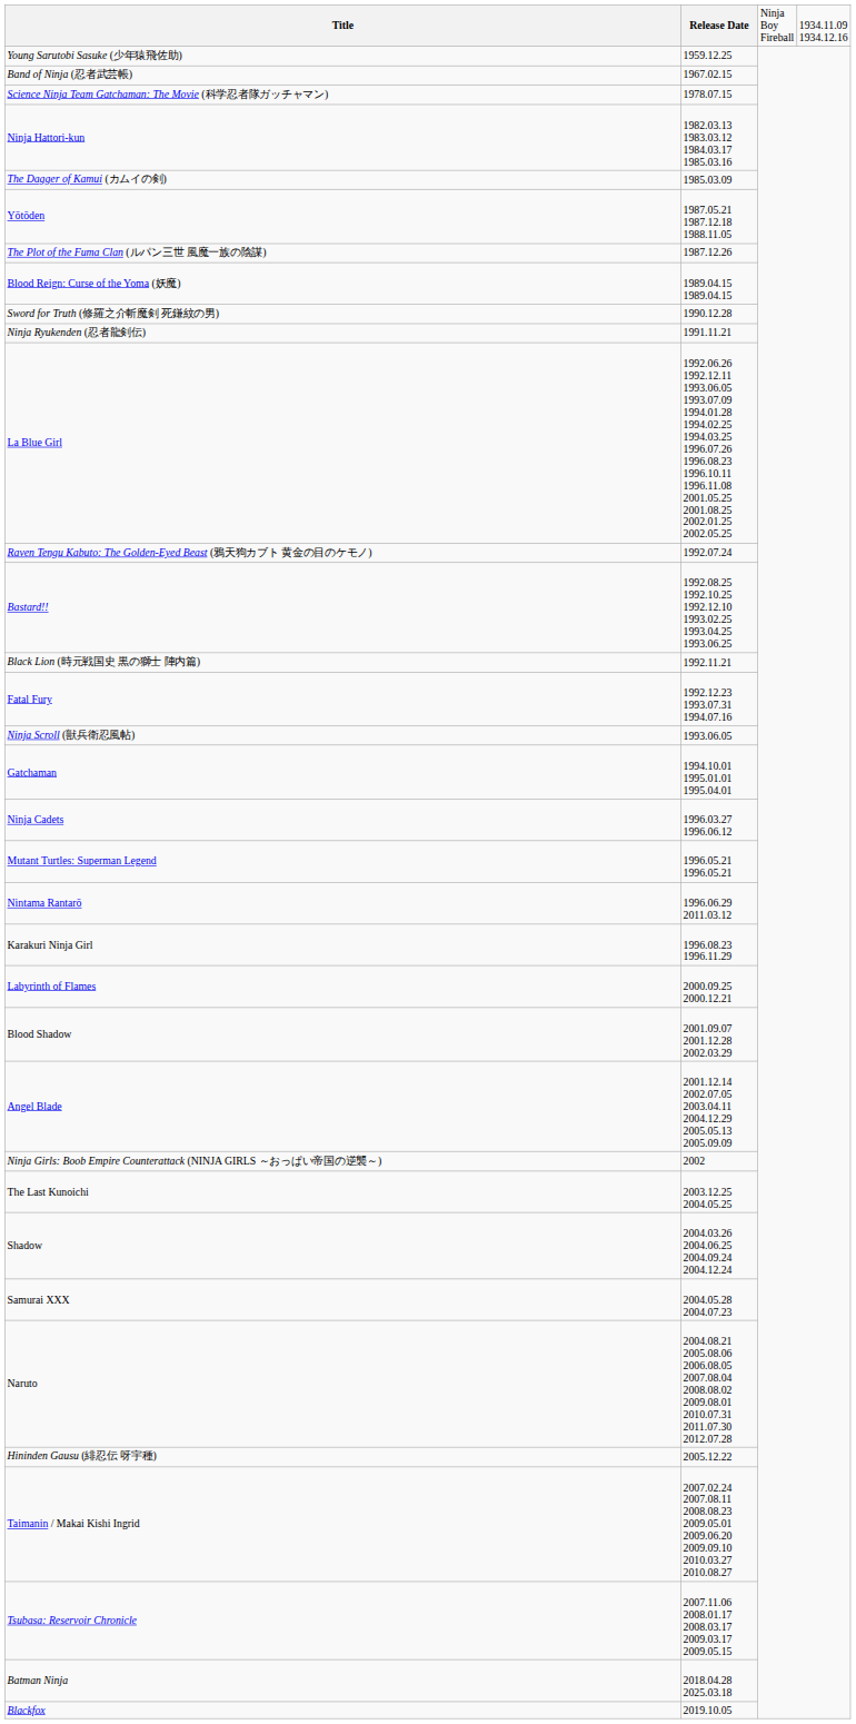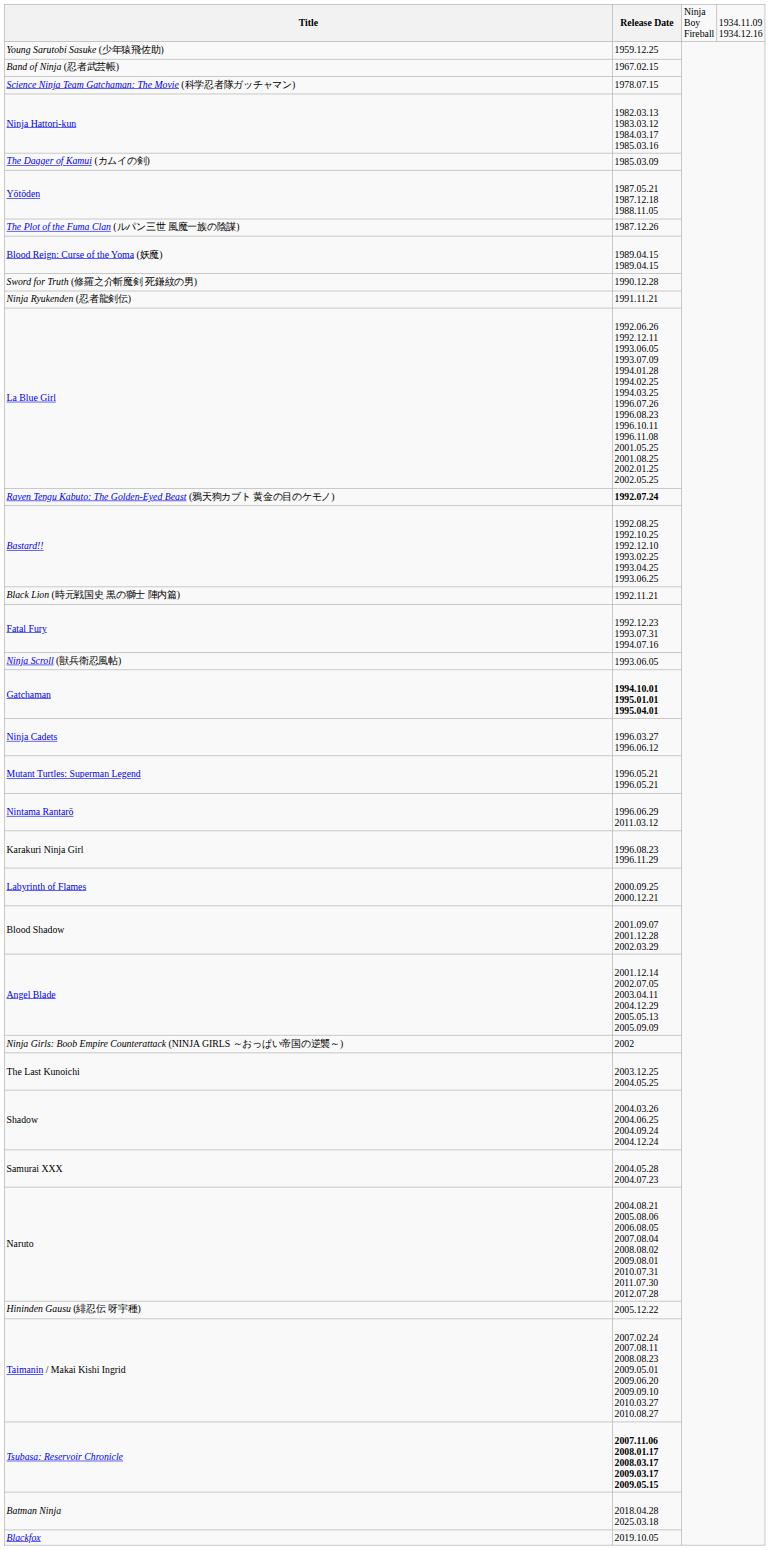Raven Tengu Kabuto: The Golden-Eyed Beast (鴉天狗カブト 黄金の目のケモノ) | column 2: normal -> bold
Gatchaman | column 2: normal -> bold
Tsubasa: Reservoir Chronicle | column 2: normal -> bold
